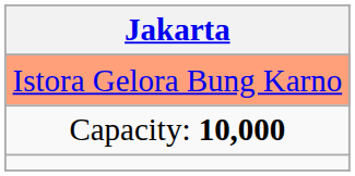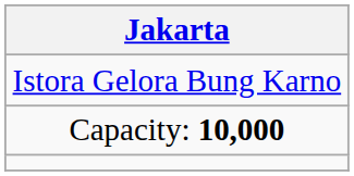row 2 | column 1: lightsalmon background -> no background
